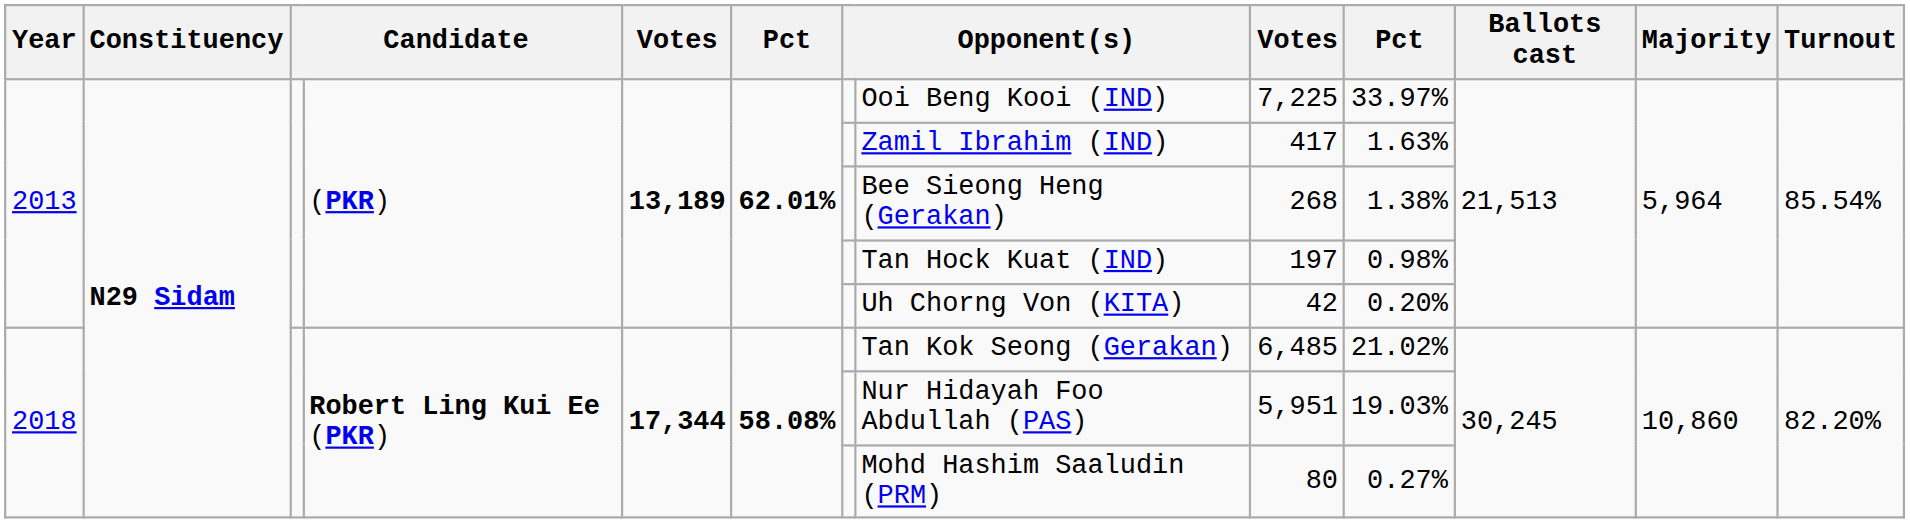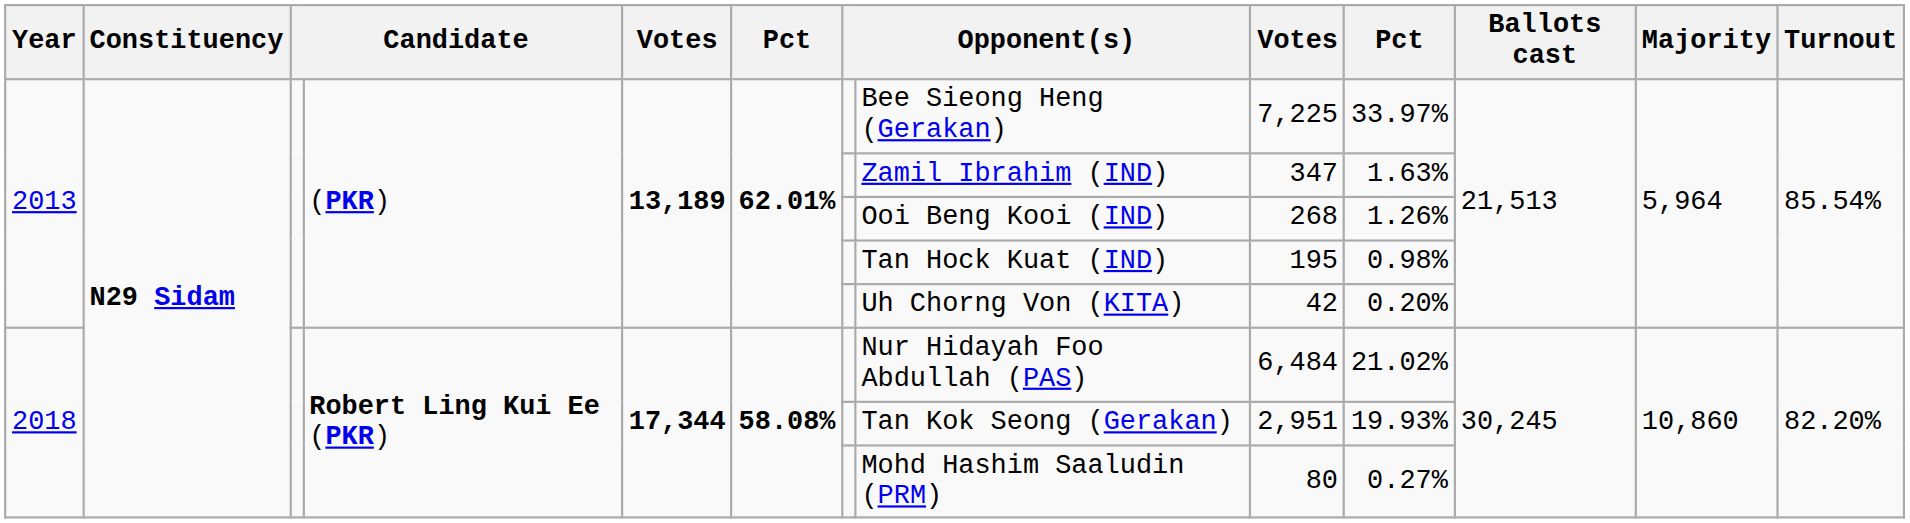row 2 | column 8: Ooi Beng Kooi (IND) -> Bee Sieong Heng (Gerakan)
row 3 | column 9: 417 -> 347
row 4 | column 8: Bee Sieong Heng (Gerakan) -> Ooi Beng Kooi (IND)
row 4 | column 10: 1.38% -> 1.26%
row 5 | column 9: 197 -> 195
row 7 | column 8: Tan Kok Seong (Gerakan) -> Nur Hidayah Foo Abdullah (PAS)
row 7 | column 9: 6,485 -> 6,484
row 8 | column 8: Nur Hidayah Foo Abdullah (PAS) -> Tan Kok Seong (Gerakan)
row 8 | column 9: 5,951 -> 2,951
row 8 | column 10: 19.03% -> 19.93%
